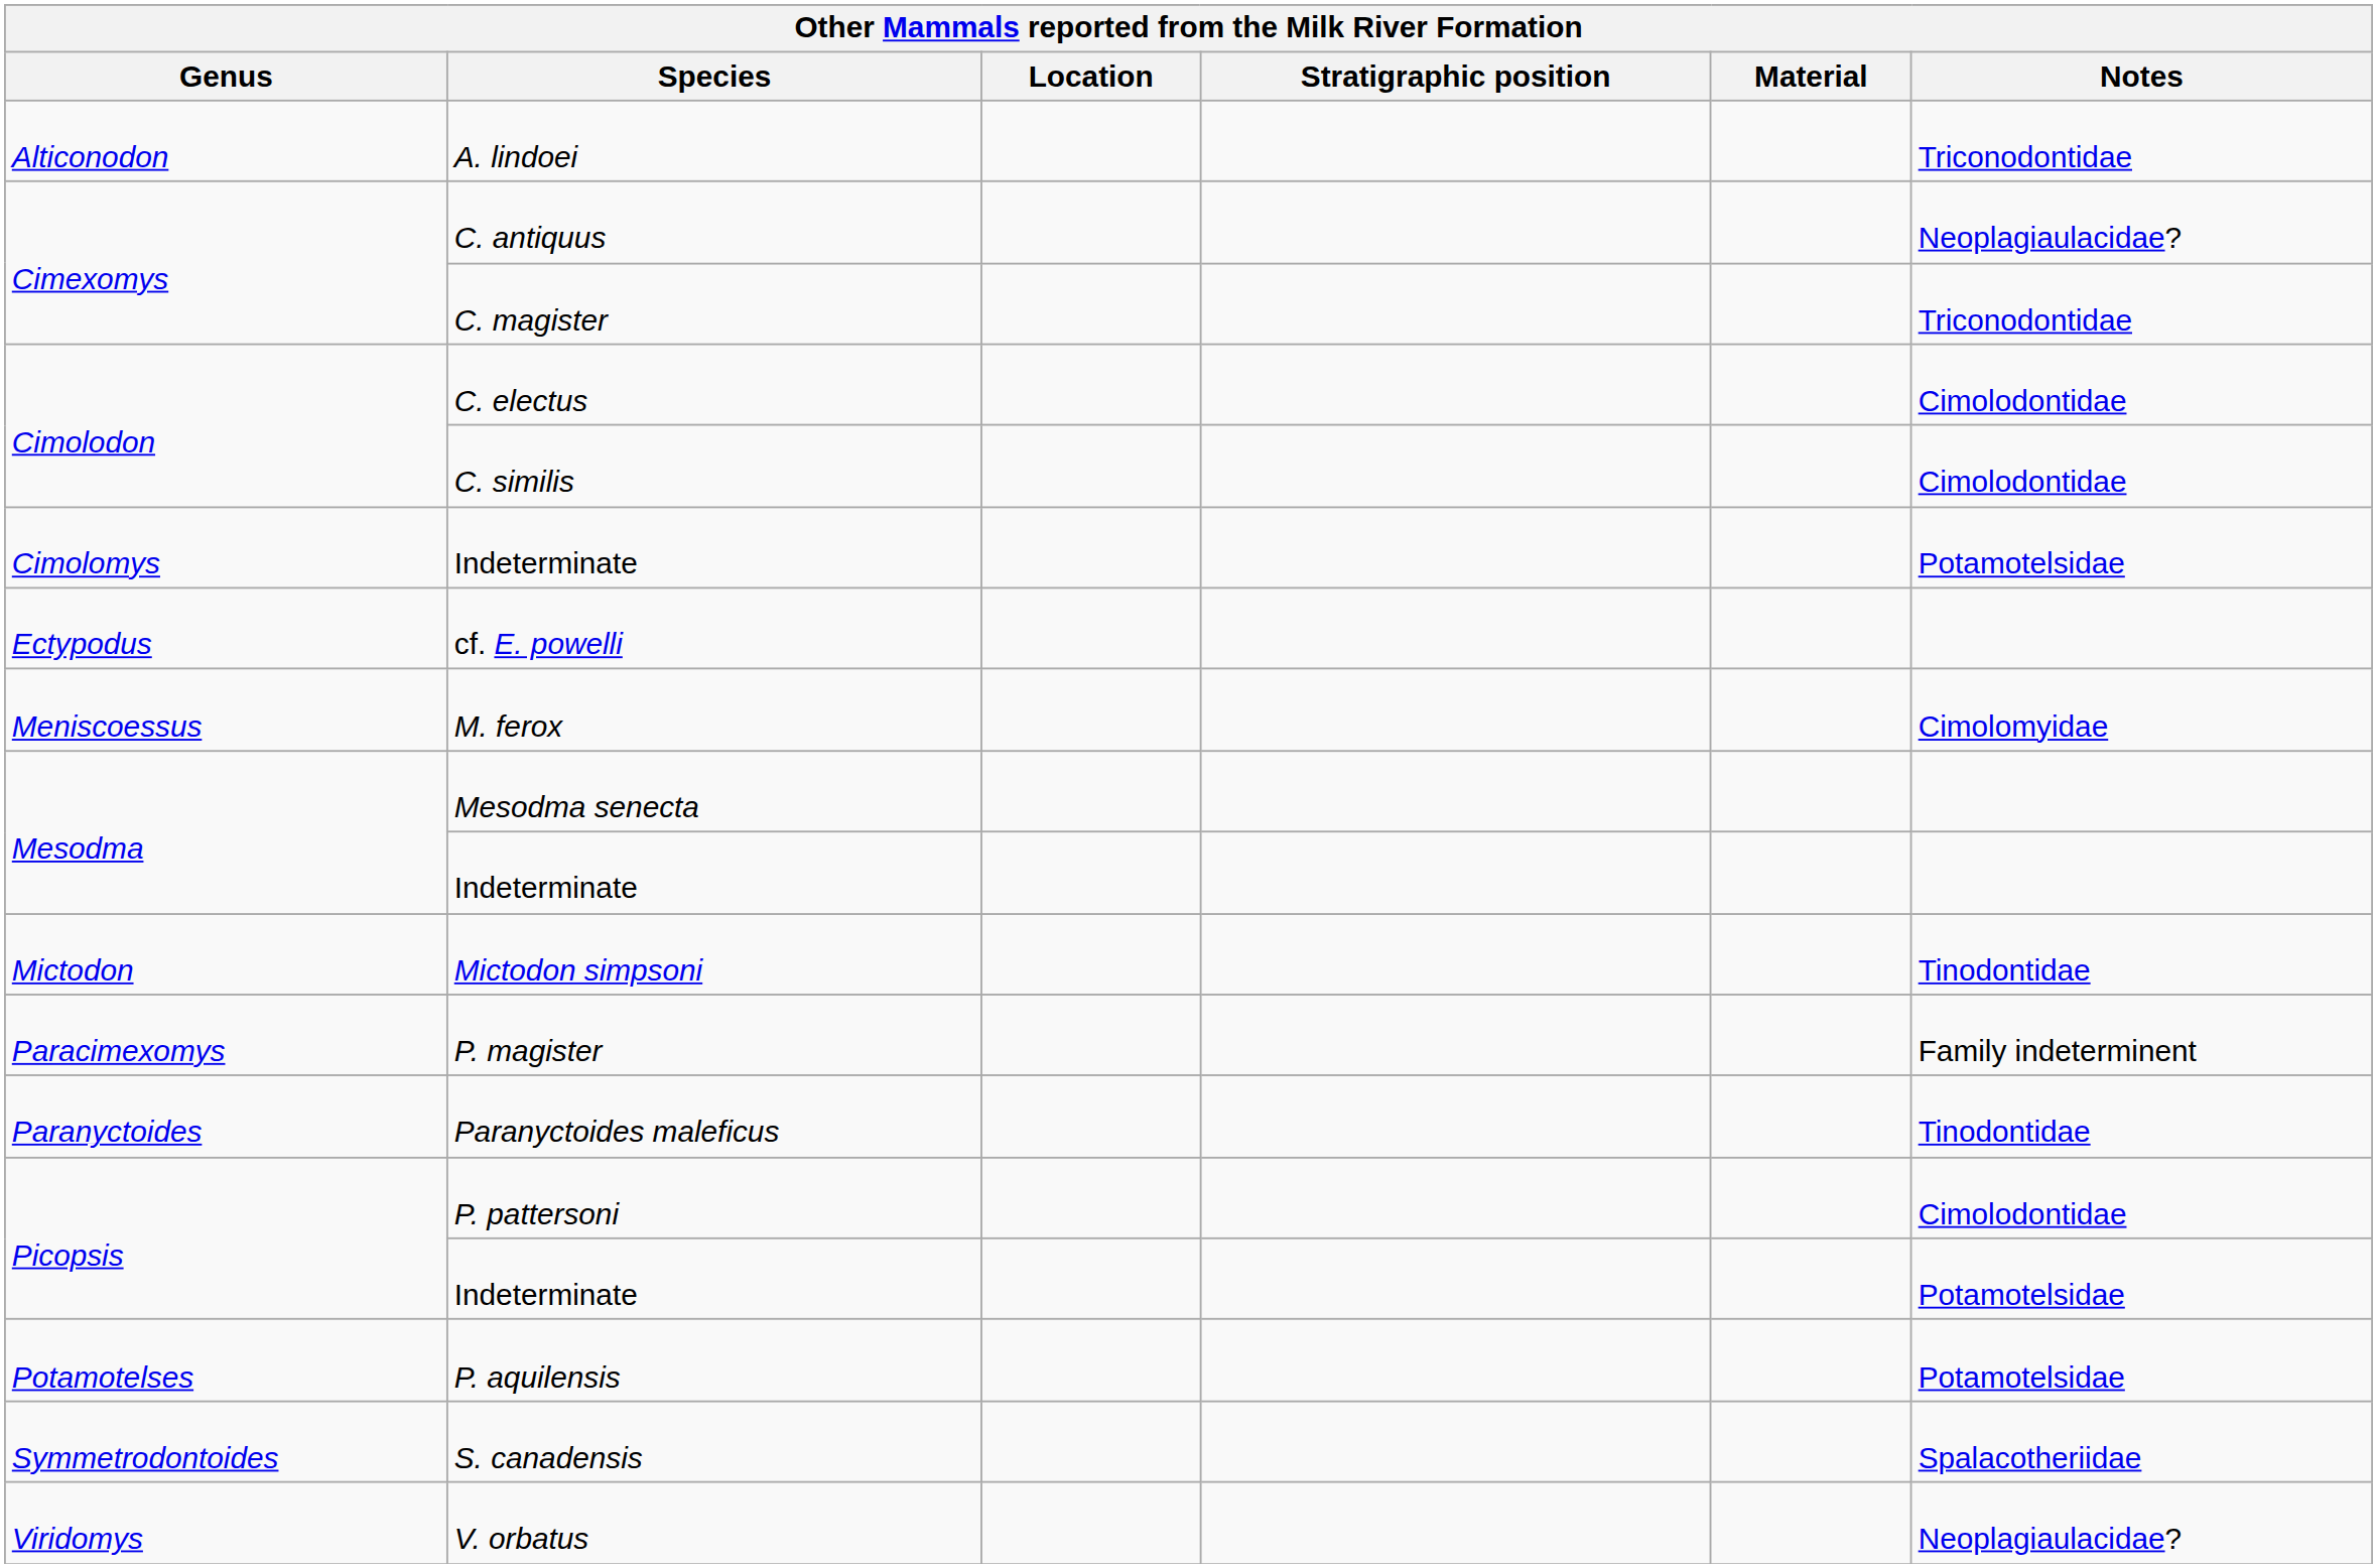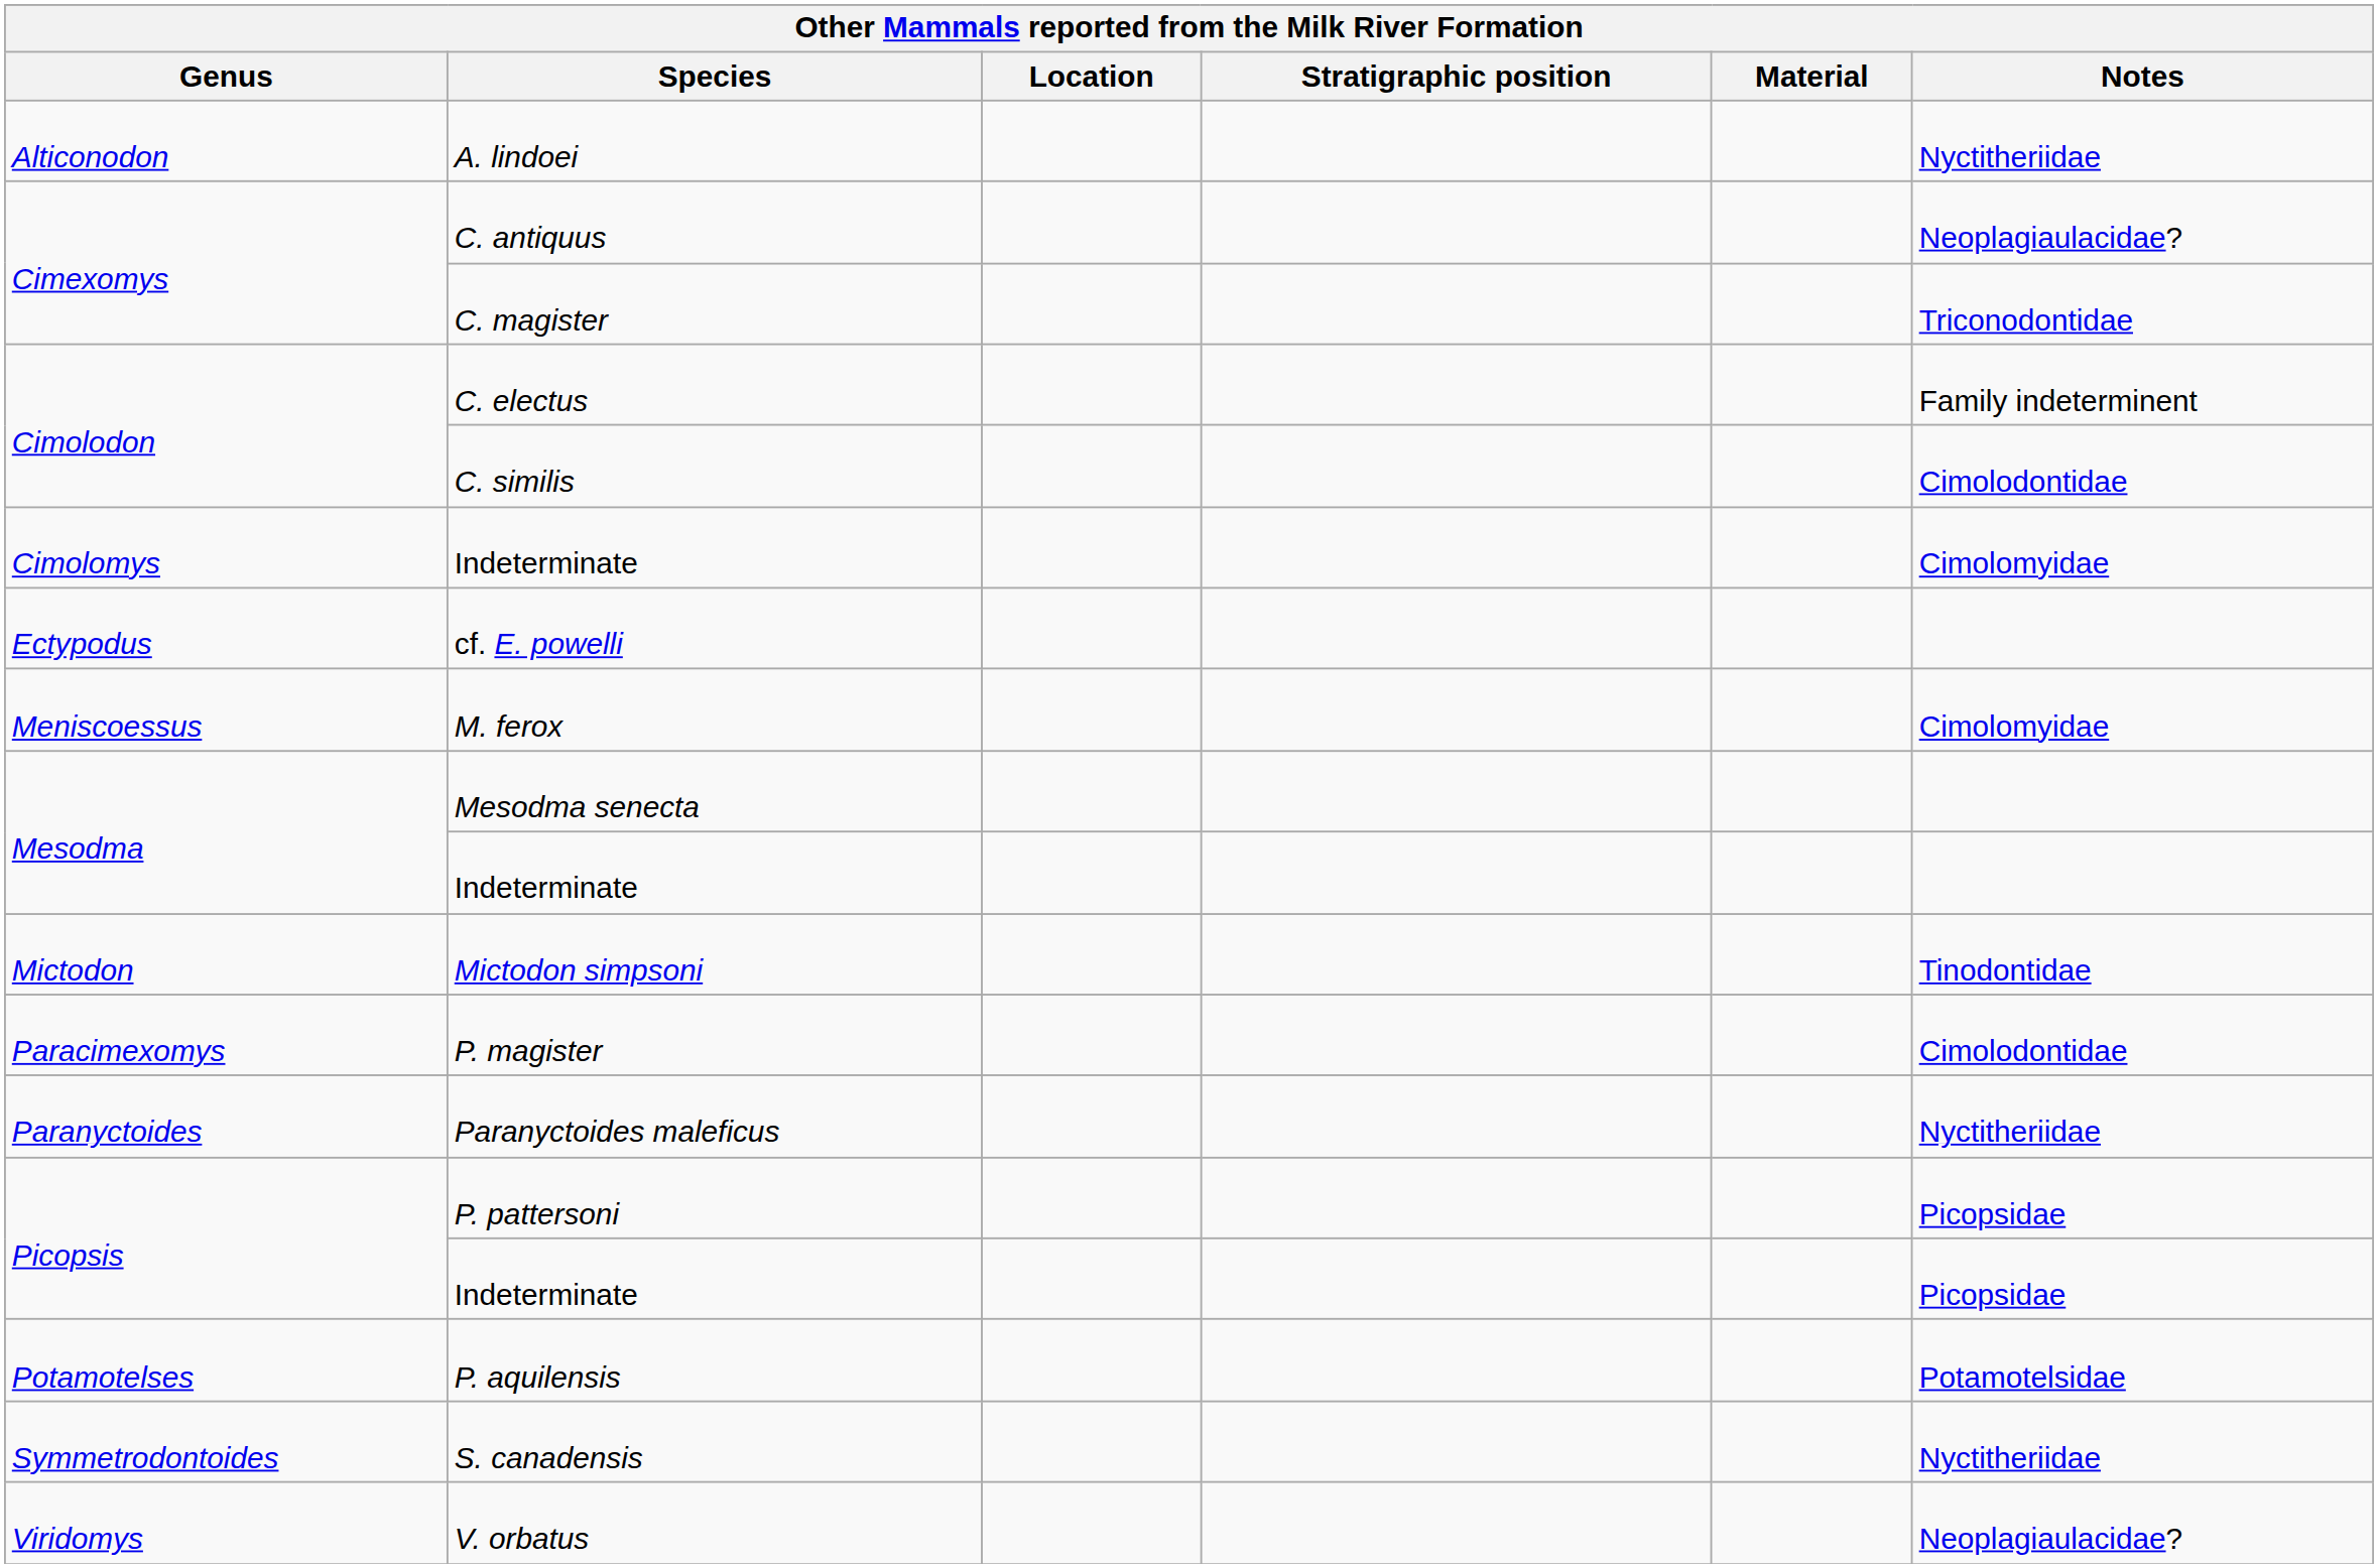A. lindoei | Notes: Triconodontidae -> Nyctitheriidae
C. electus | Notes: Cimolodontidae -> Family indeterminent
Cimolomys / Indeterminate | Notes: Potamotelsidae -> Cimolomyidae
P. magister | Notes: Family indeterminent -> Cimolodontidae
Paranyctoides maleficus | Notes: Tinodontidae -> Nyctitheriidae
P. pattersoni | Notes: Cimolodontidae -> Picopsidae
Picopsis / Indeterminate | Notes: Potamotelsidae -> Picopsidae
S. canadensis | Notes: Spalacotheriidae -> Nyctitheriidae
